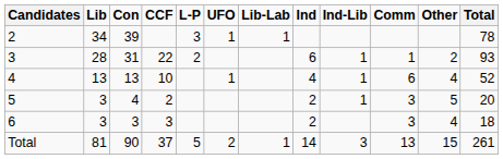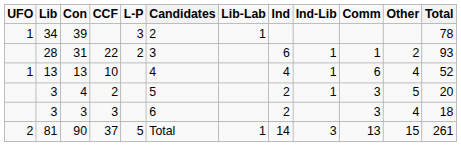columns swapped: Candidates <-> UFO
